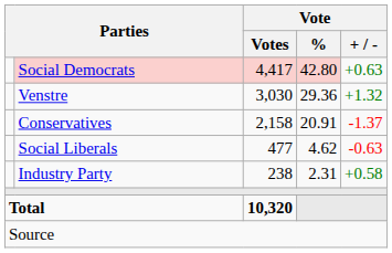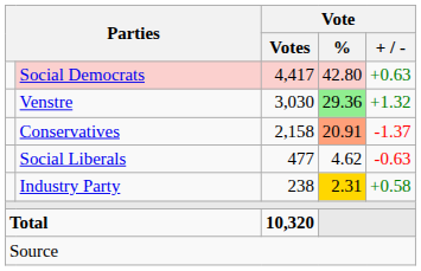Venstre | Vote / %: no background -> lightgreen background
Conservatives | Vote / %: no background -> lightsalmon background
Industry Party | Vote / %: no background -> gold background
